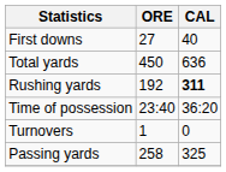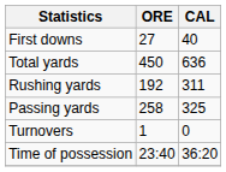Rushing yards | CAL: bold -> normal
rows swapped: Passing yards <-> Time of possession
